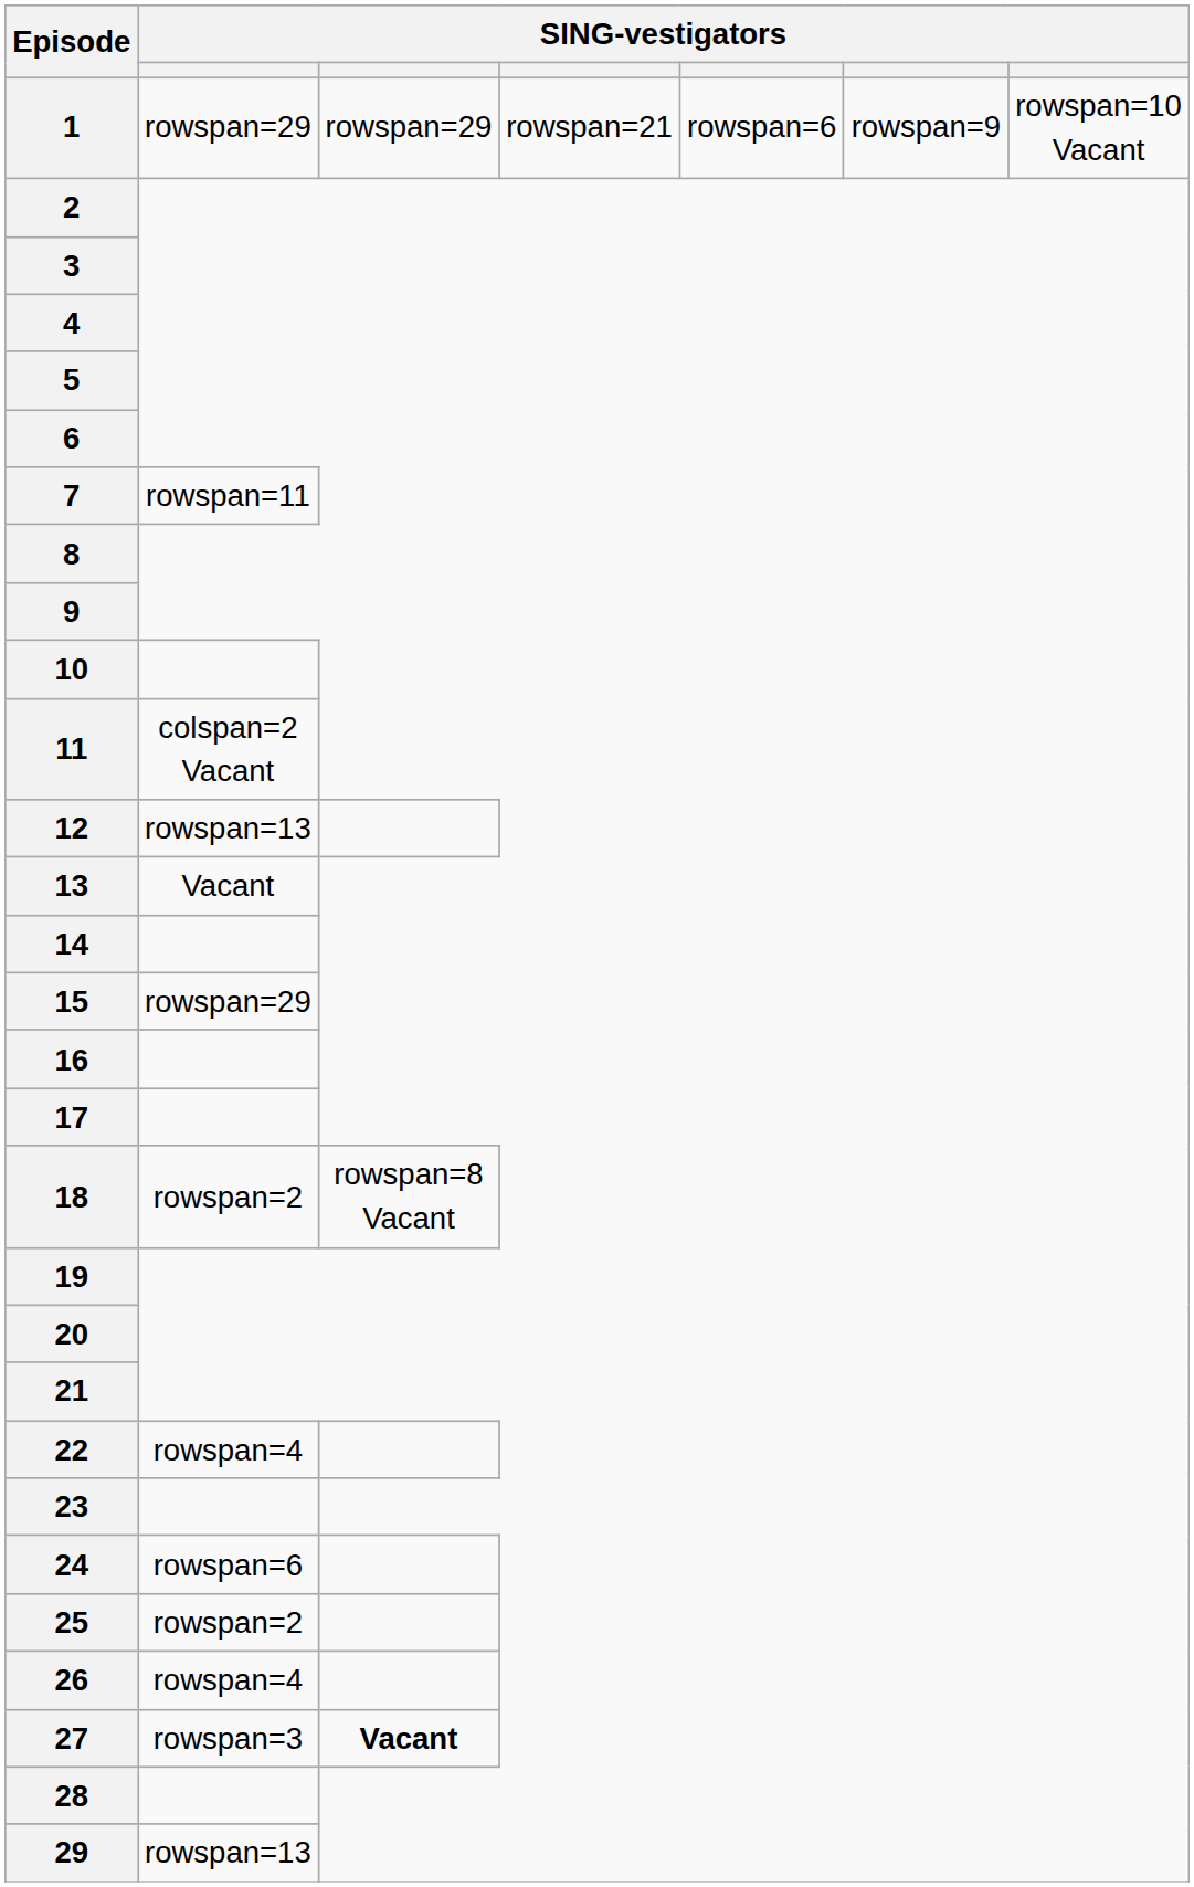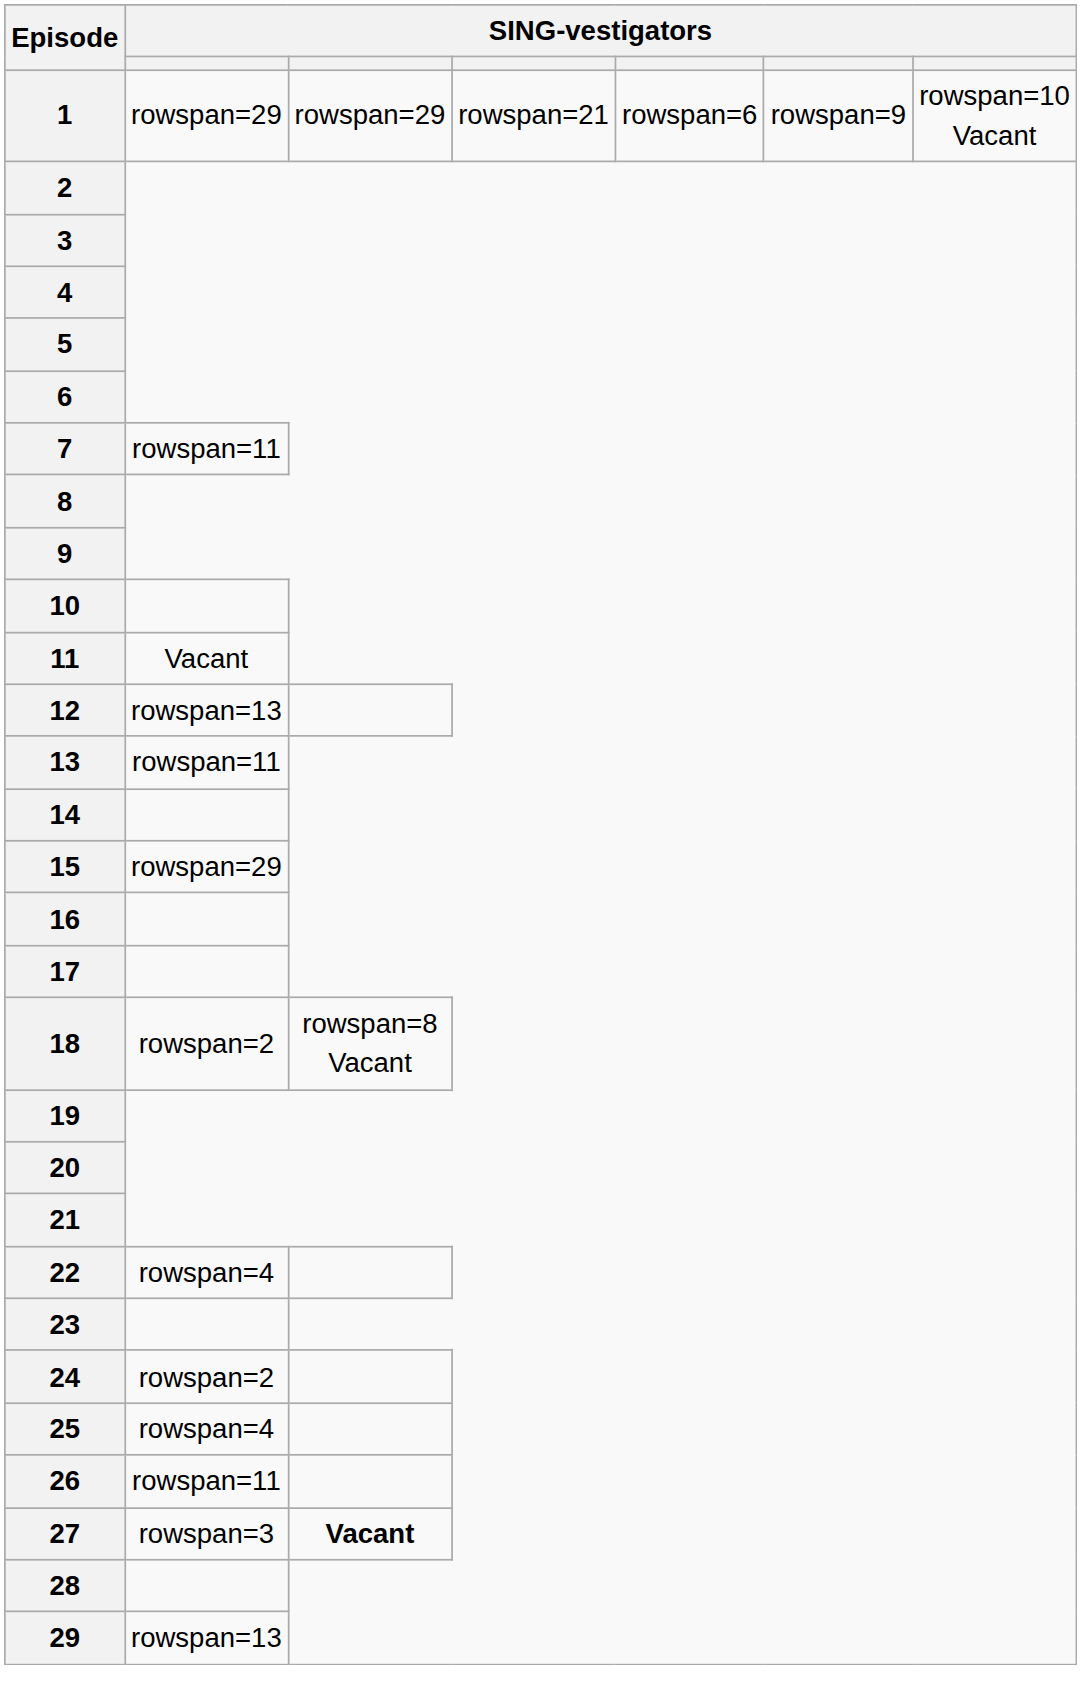11 | column 2: colspan=2 Vacant -> Vacant
13 | column 2: Vacant -> rowspan=11
24 | column 2: rowspan=6 -> rowspan=2
25 | column 2: rowspan=2 -> rowspan=4
26 | column 2: rowspan=4 -> rowspan=11
